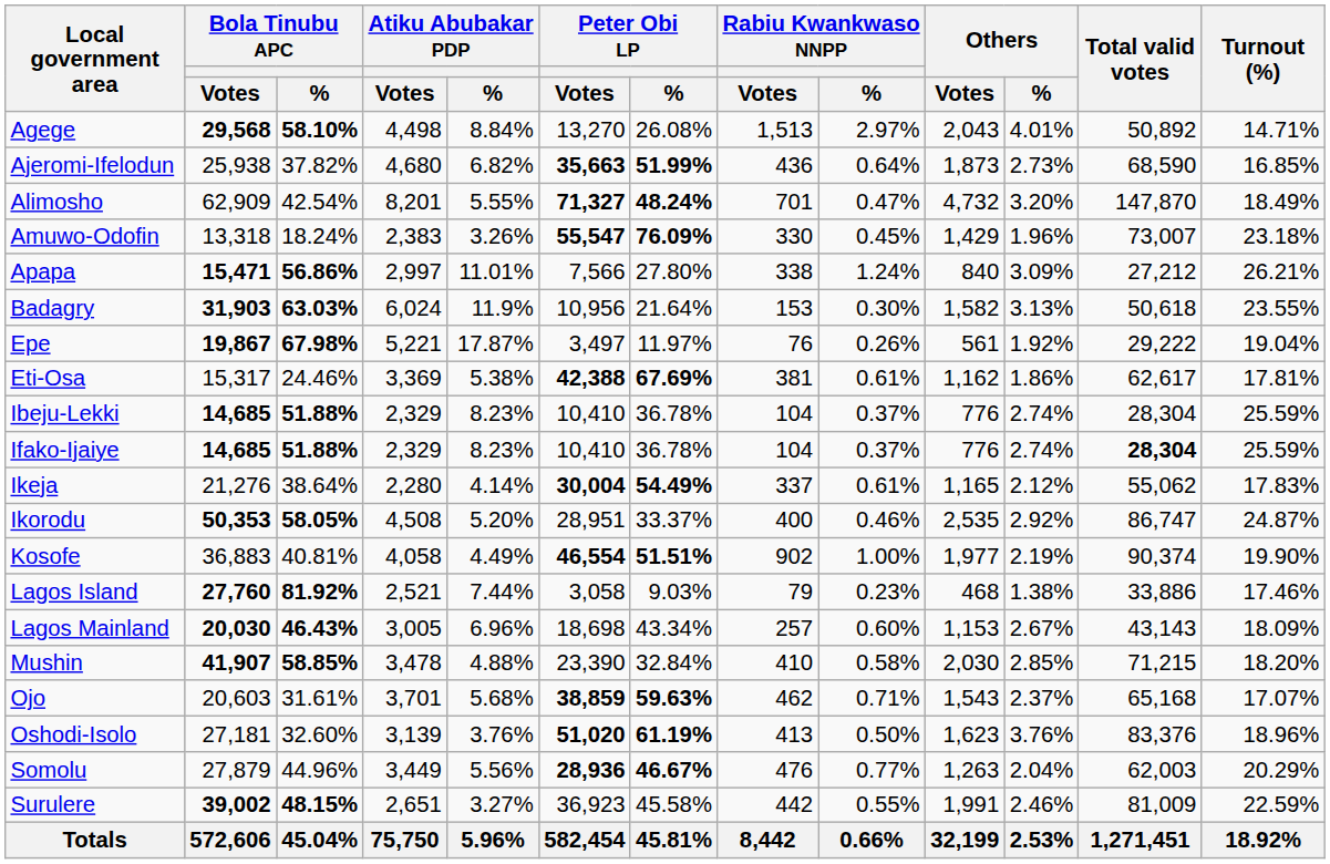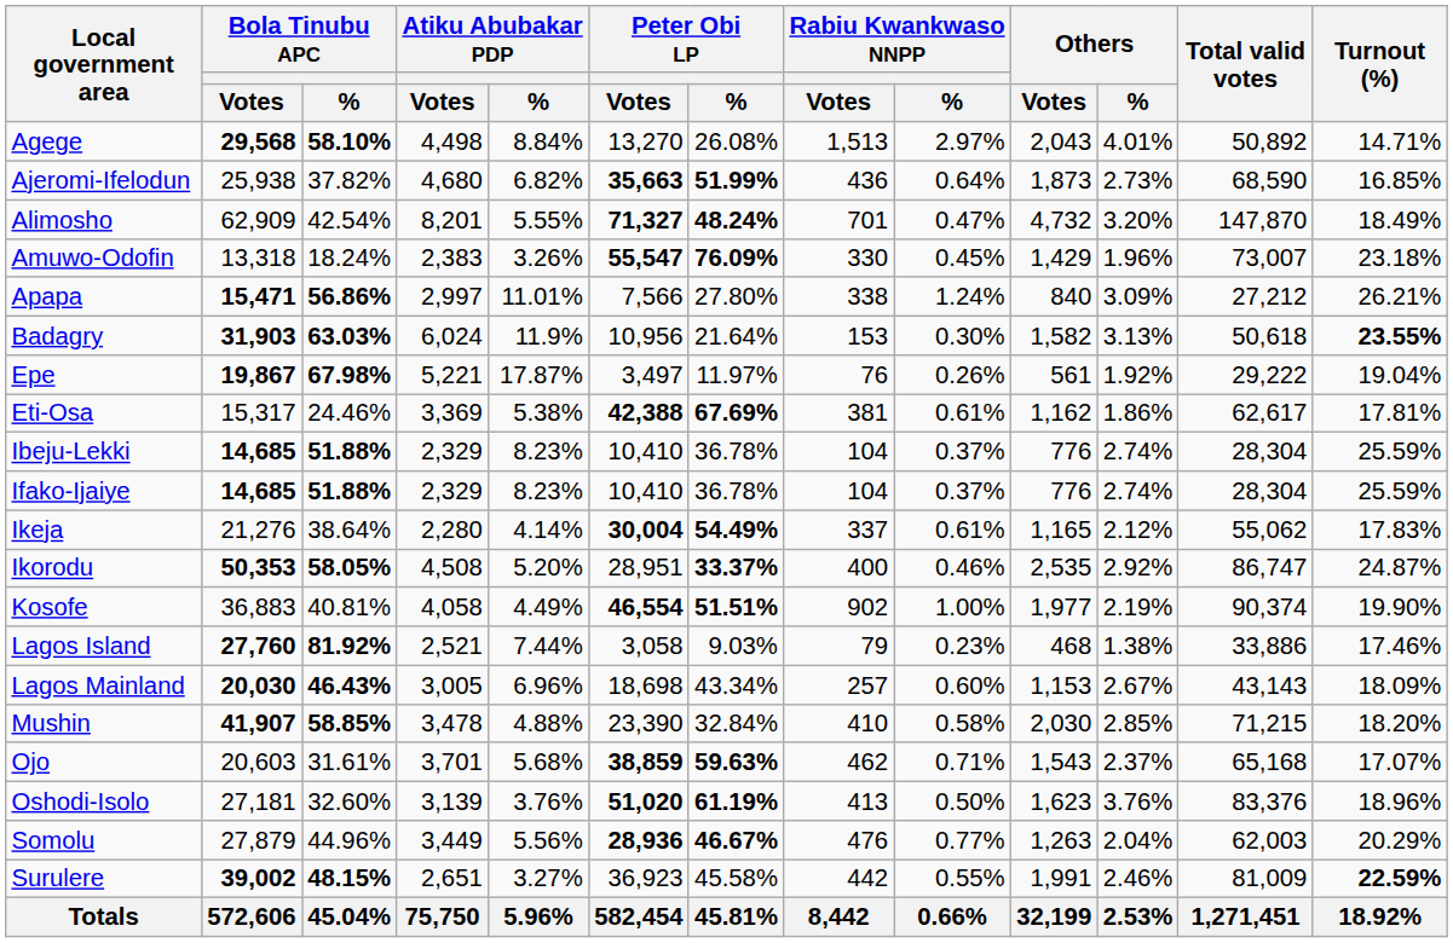Badagry | Turnout (%): normal -> bold
Ifako-Ijaiye | Total valid votes: bold -> normal
Ikorodu | Peter Obi LP / %: normal -> bold
Surulere | Turnout (%): normal -> bold
